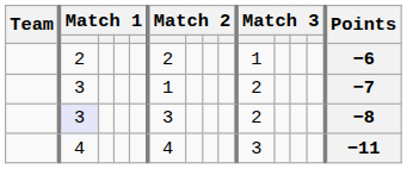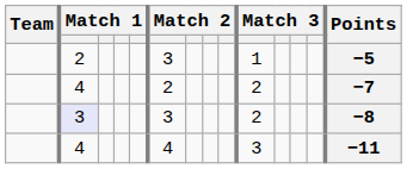row 3 | column 6: 2 -> 3
row 3 | Points: −6 -> −5
row 4 | column 2: 3 -> 4
row 4 | column 6: 1 -> 2
